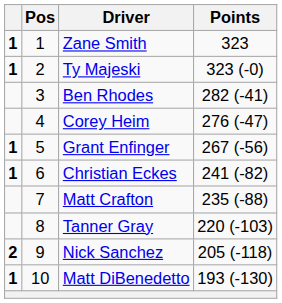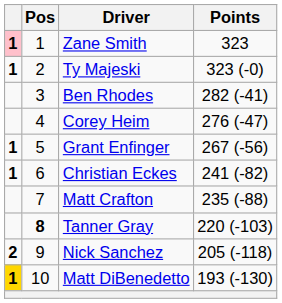Zane Smith | column 1: no background -> pink background
Tanner Gray | Pos: normal -> bold
Matt DiBenedetto | column 1: no background -> gold background
